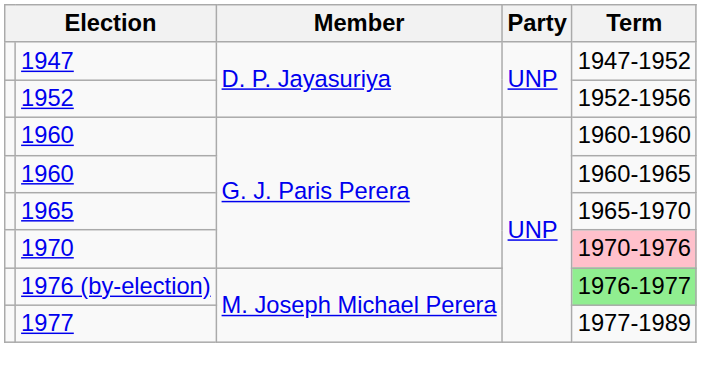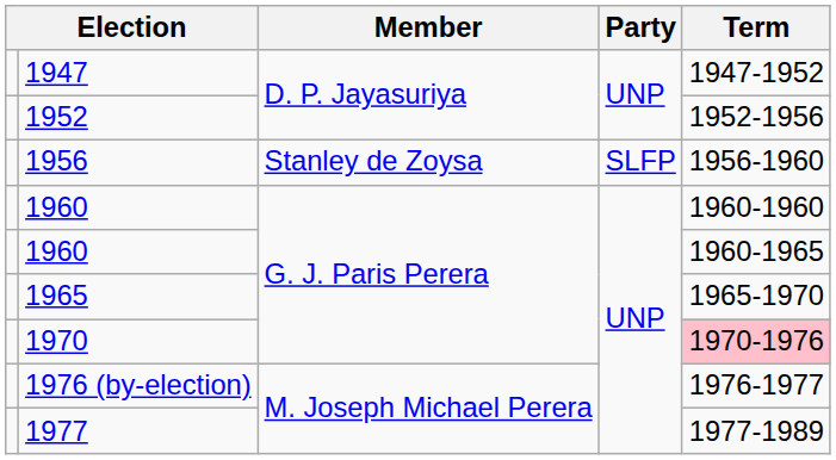+ row: 1956 | Stanley de Zoysa | SLFP | 1956-1960
1976 (by-election) | Term: lightgreen background -> no background
